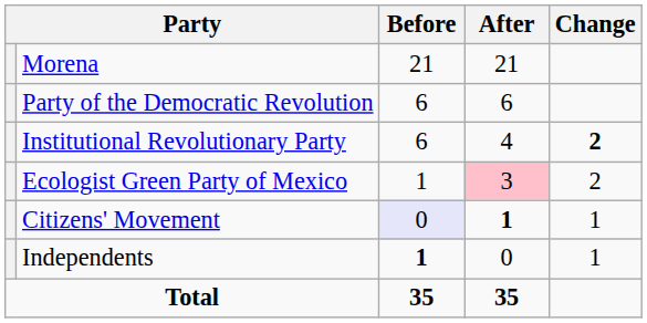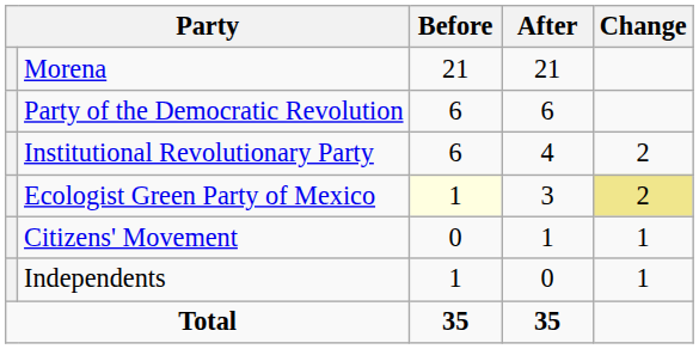Institutional Revolutionary Party | Change: bold -> normal
Ecologist Green Party of Mexico | Before: no background -> lightyellow background
Ecologist Green Party of Mexico | After: pink background -> no background
Ecologist Green Party of Mexico | Change: no background -> khaki background
Citizens' Movement | Before: lavender background -> no background
Citizens' Movement | After: bold -> normal
Independents | Before: bold -> normal
